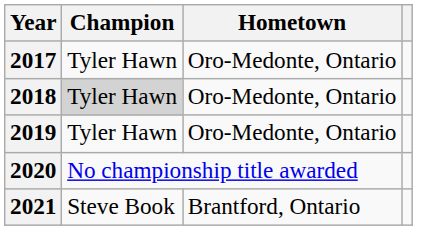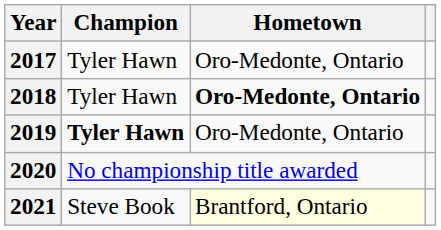2018 | Champion: lightgrey background -> no background
2018 | Hometown: normal -> bold
2019 | Champion: normal -> bold
2021 | Hometown: no background -> lightyellow background
